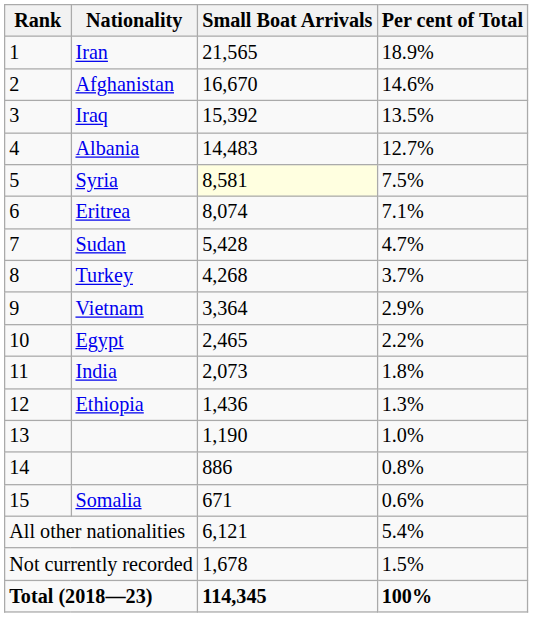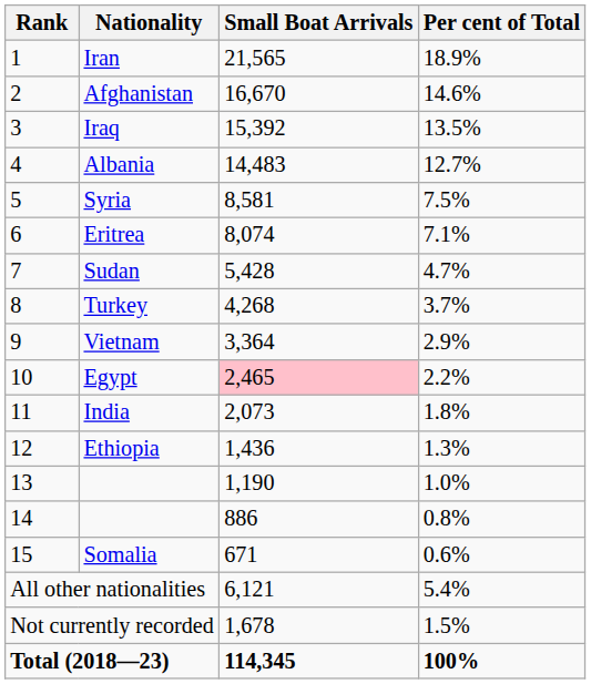Syria | Small Boat Arrivals: lightyellow background -> no background
Egypt | Small Boat Arrivals: no background -> pink background
